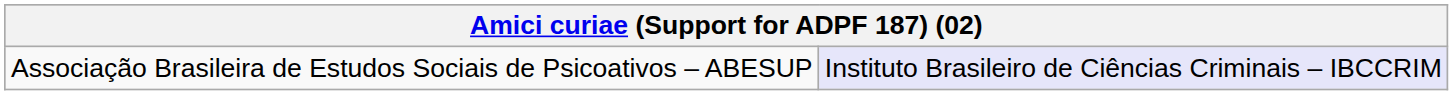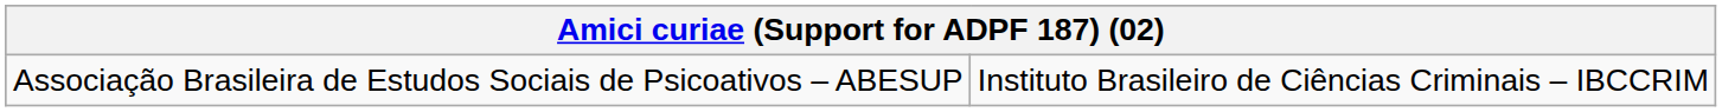row 2 | column 2: lavender background -> no background
